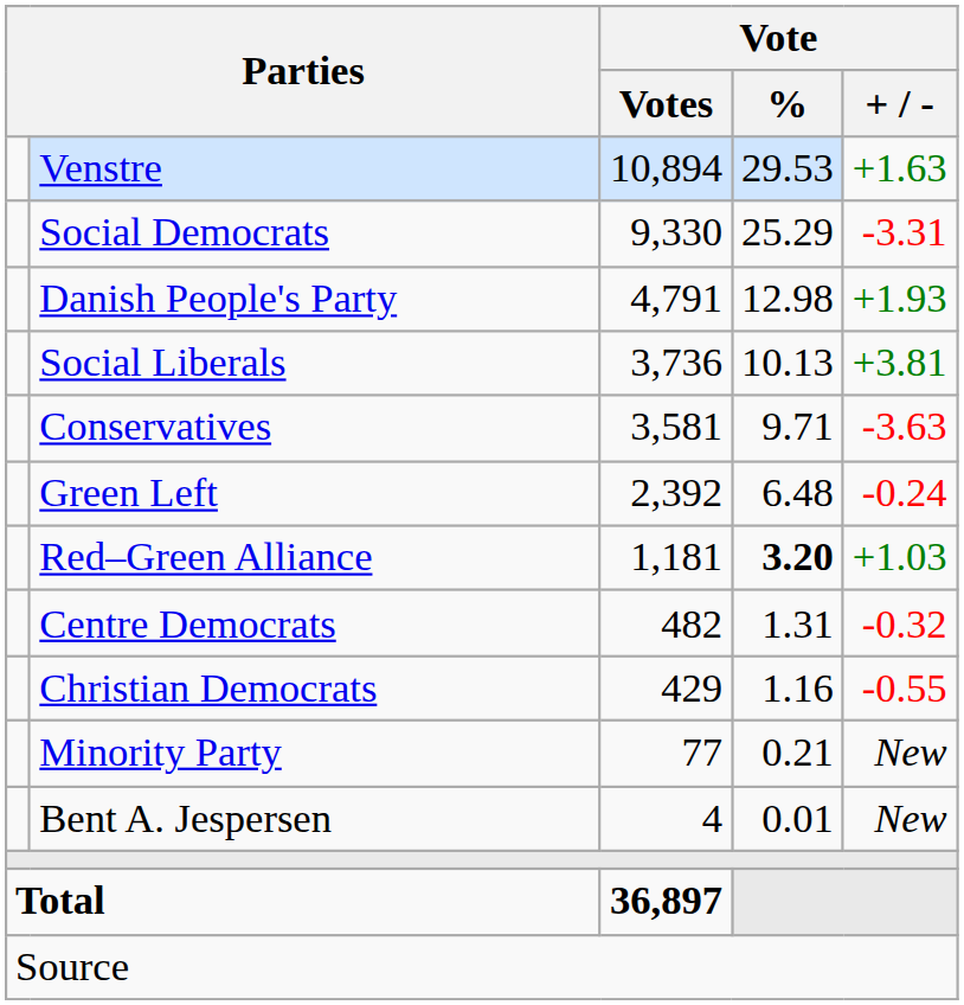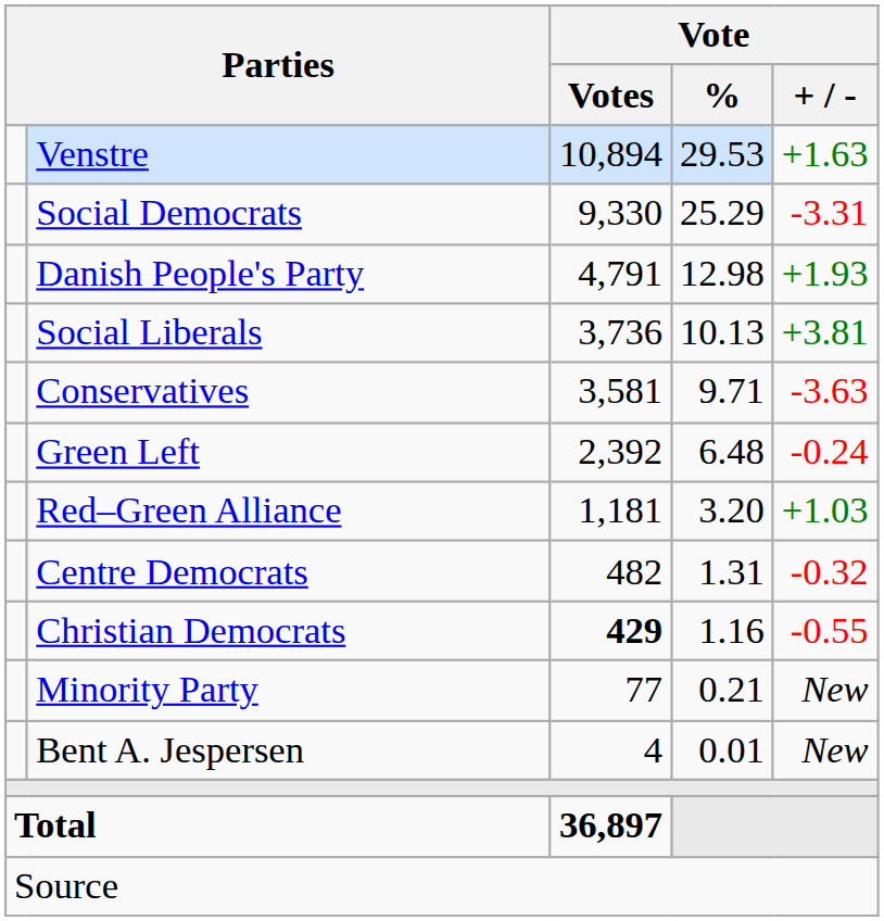Red–Green Alliance | Vote / %: bold -> normal
Christian Democrats | Vote / Votes: normal -> bold
